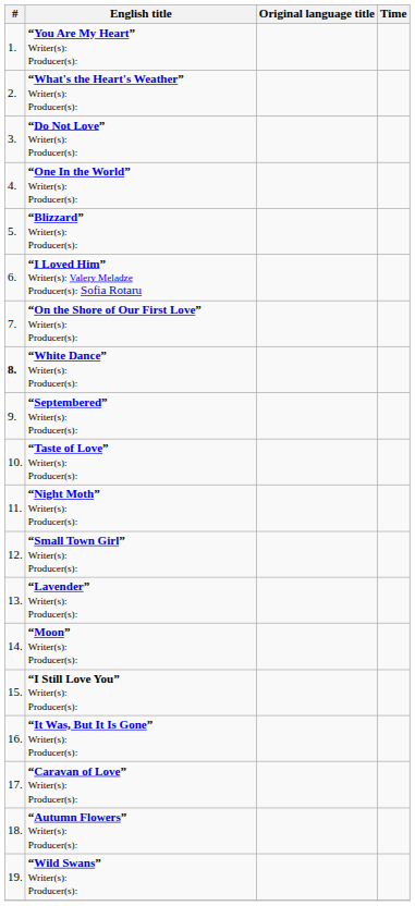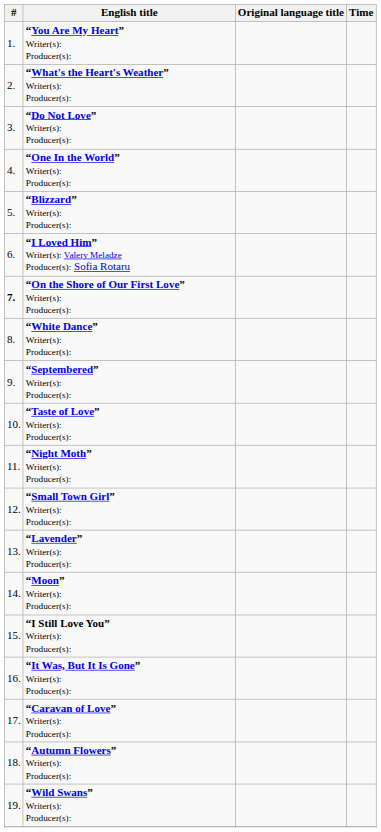“On the Shore of Our First Love” Writer(s): Producer(s): | #: normal -> bold
“White Dance” Writer(s): Producer(s): | #: bold -> normal
